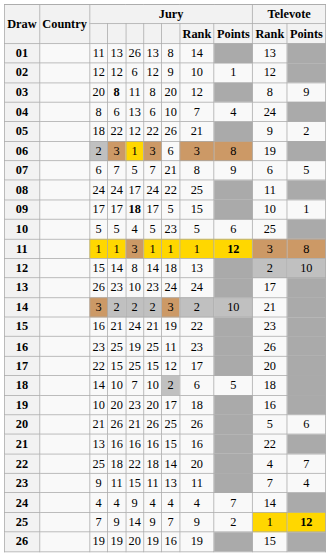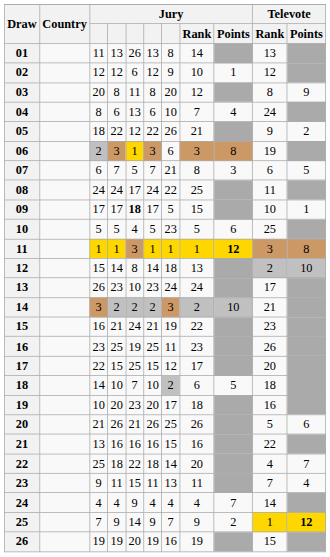03 | column 4: bold -> normal
07 | Jury / Points: 9 -> 3
